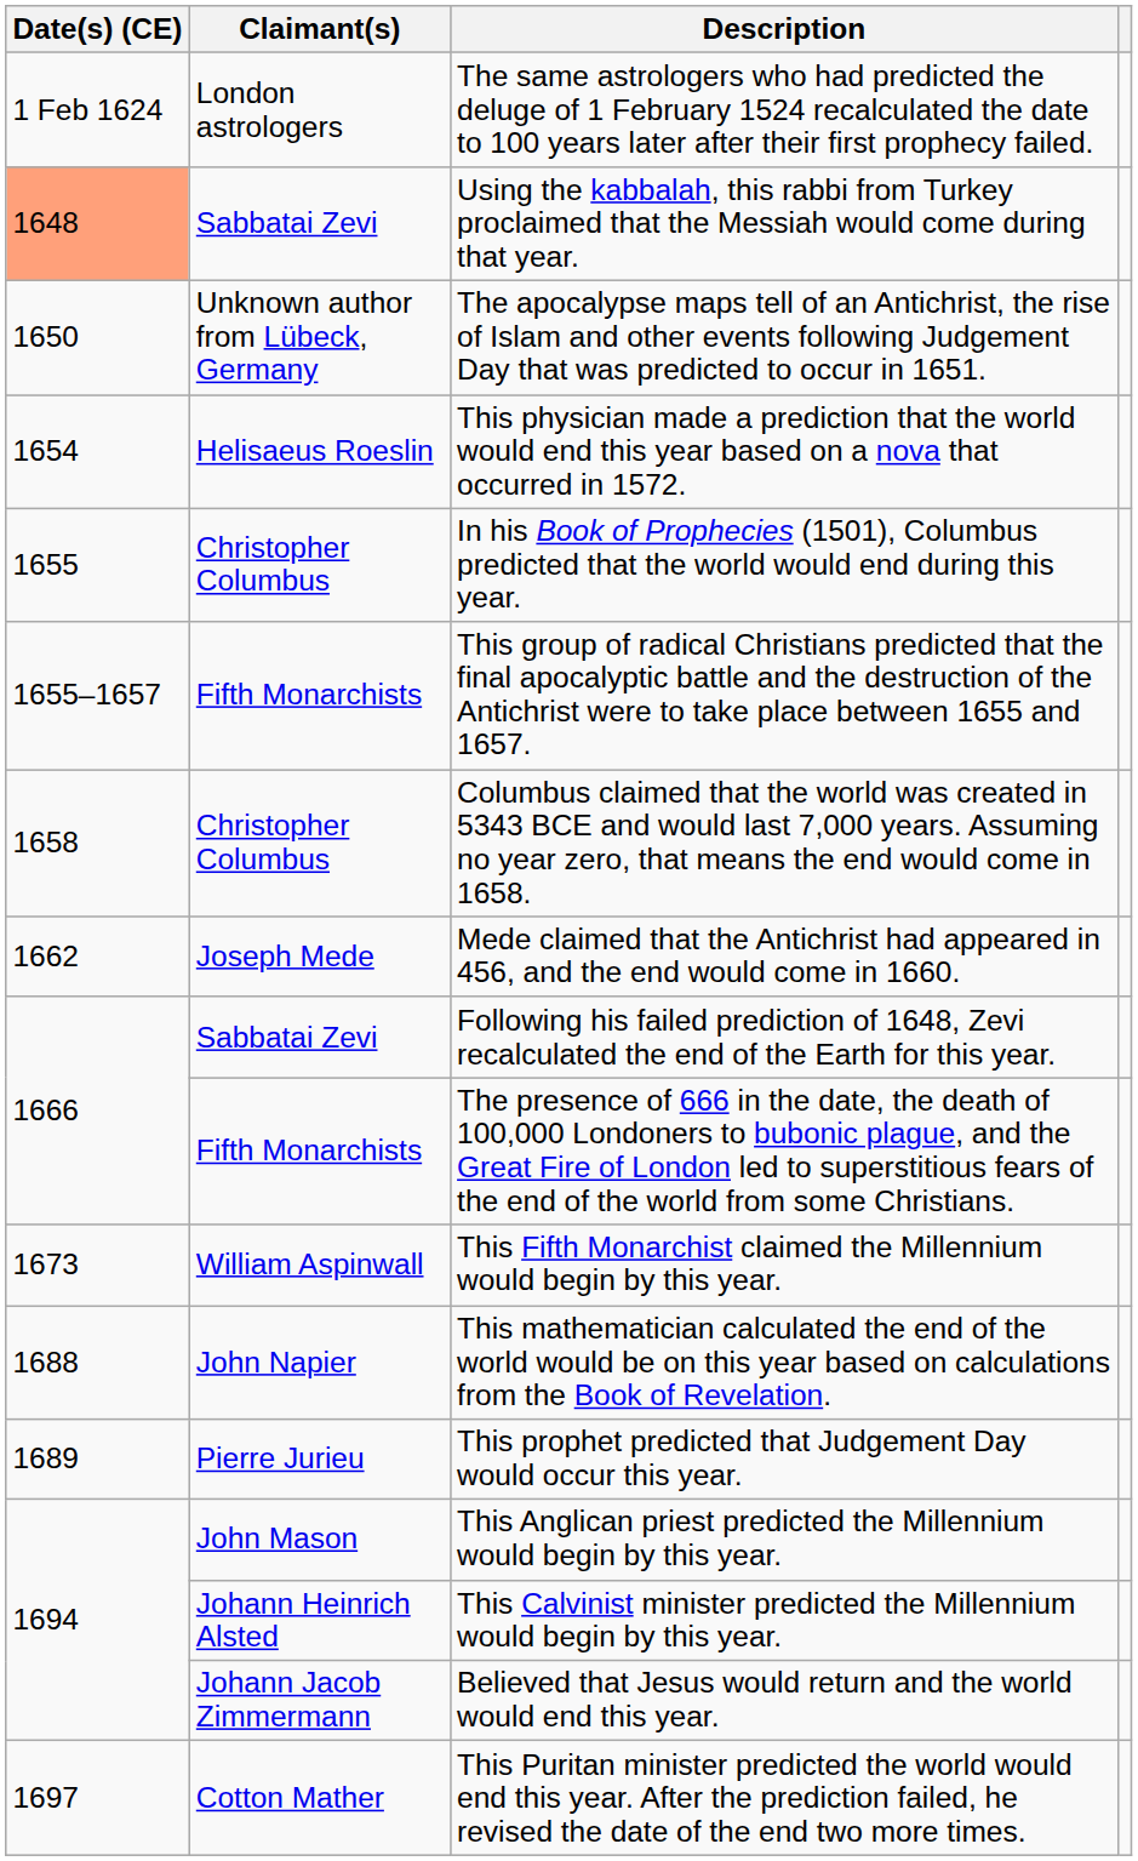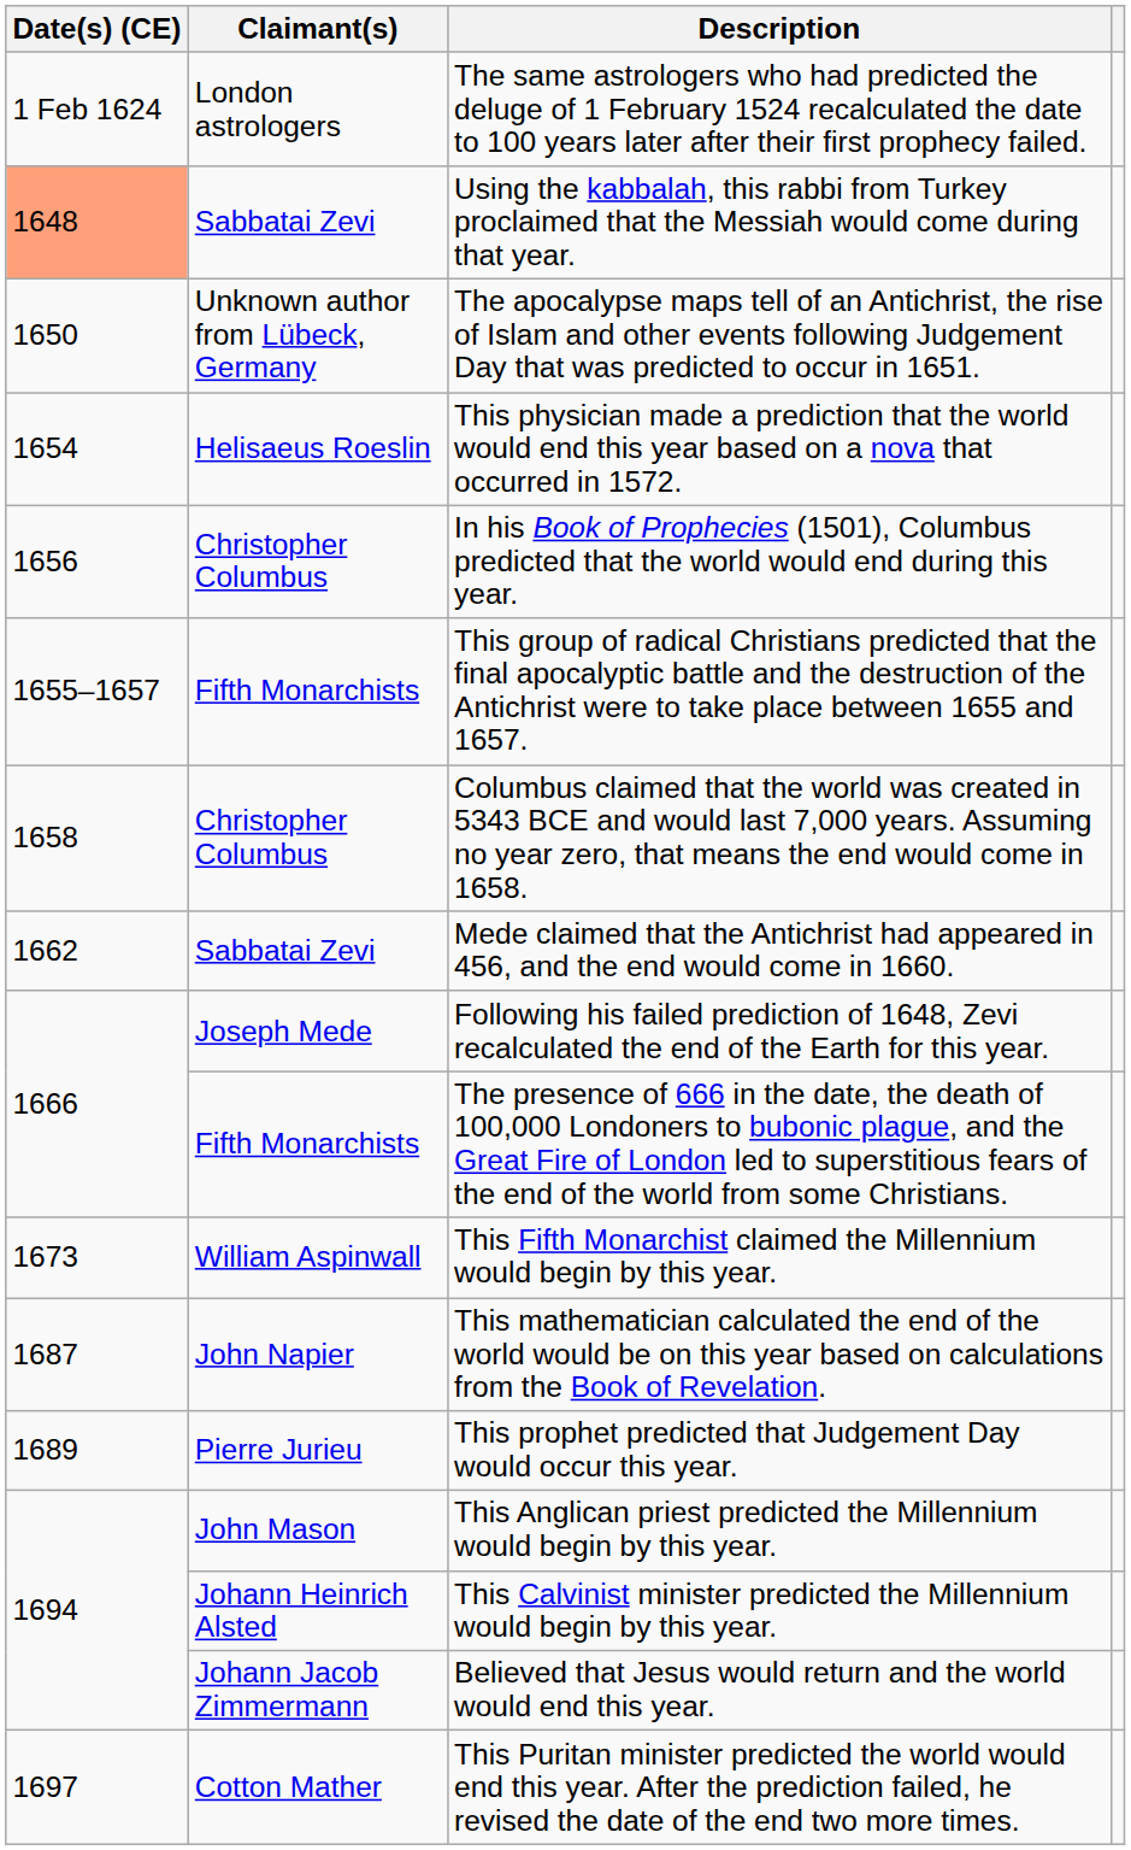row 6 | Date(s) (CE): 1655 -> 1656
row 9 | Claimant(s): Joseph Mede -> Sabbatai Zevi
row 10 | Claimant(s): Sabbatai Zevi -> Joseph Mede
row 13 | Date(s) (CE): 1688 -> 1687
